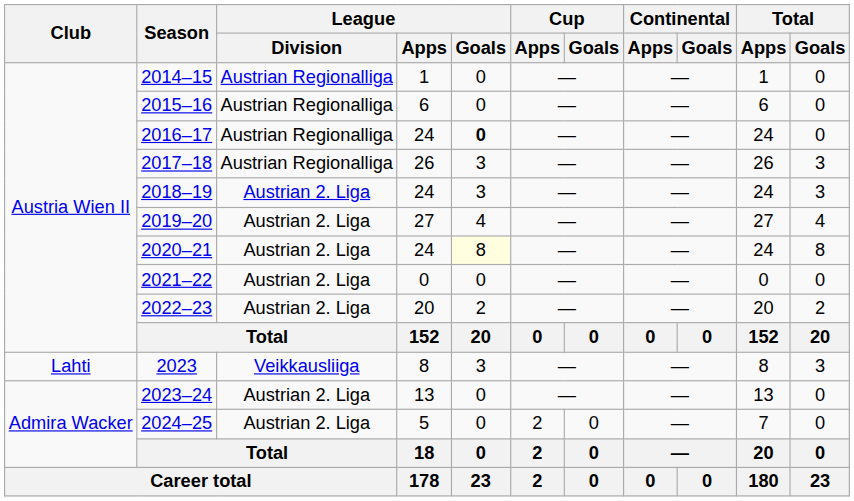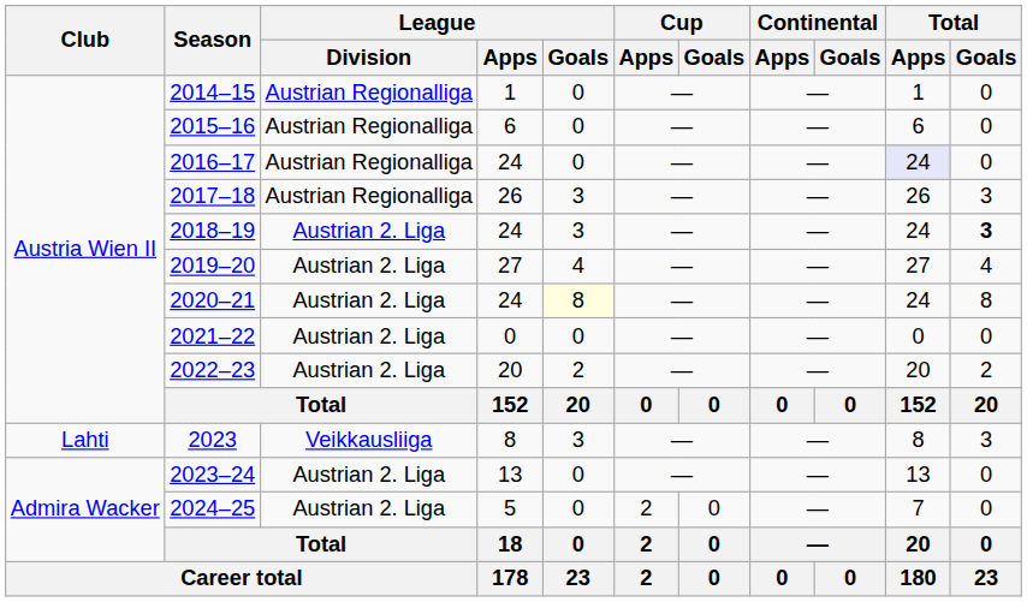2016–17 | League / Goals: bold -> normal
2016–17 | Total / Apps: no background -> lavender background
2018–19 | Total / Goals: normal -> bold
